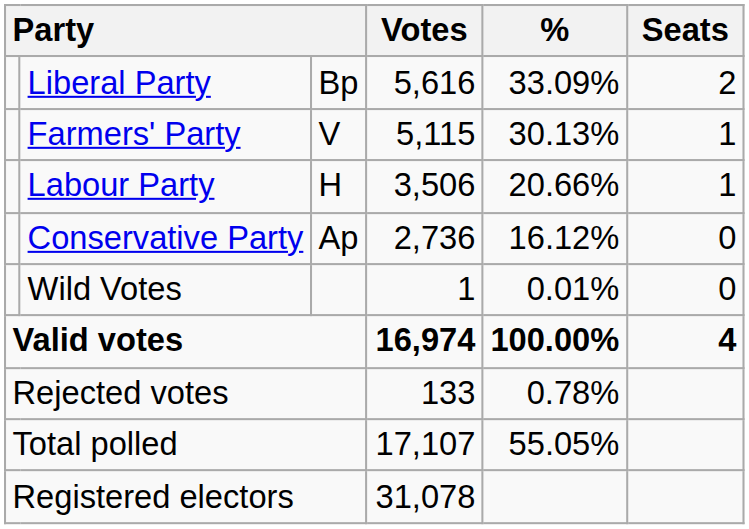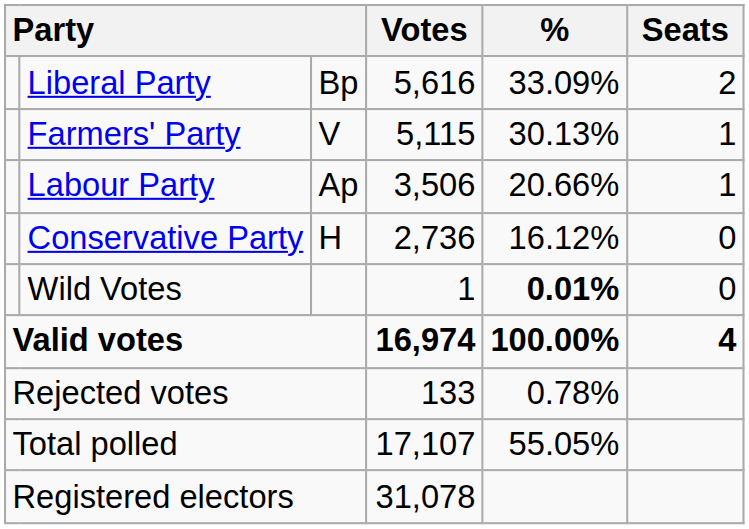Labour Party | column 3: H -> Ap
Conservative Party | column 3: Ap -> H
Wild Votes | %: normal -> bold
